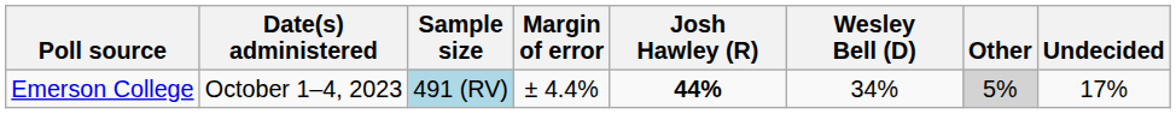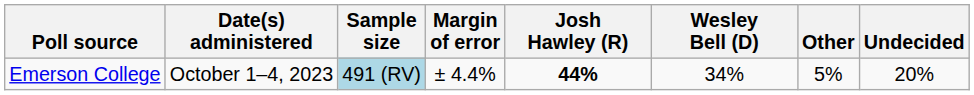Emerson College | Other: lightgrey background -> no background
Emerson College | Undecided: 17% -> 20%
